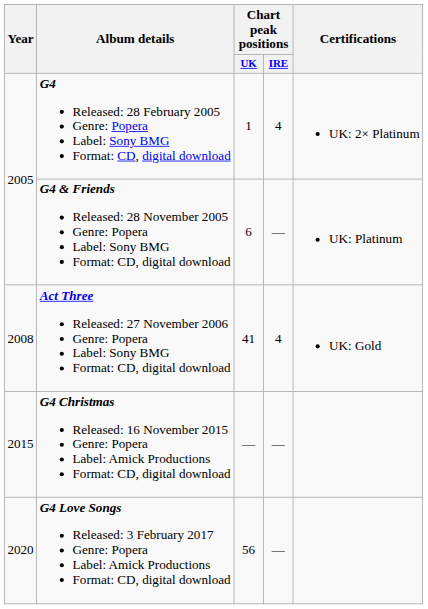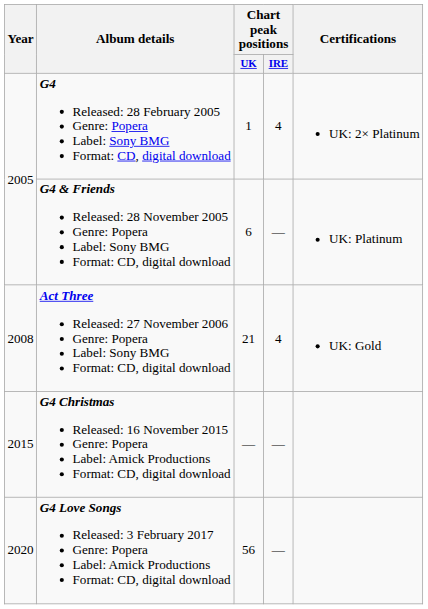row 5 | Chart peak positions / UK: 41 -> 21
